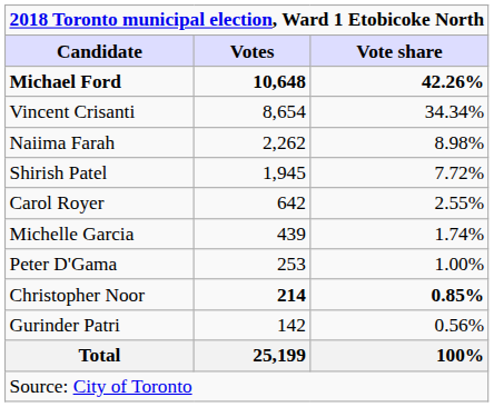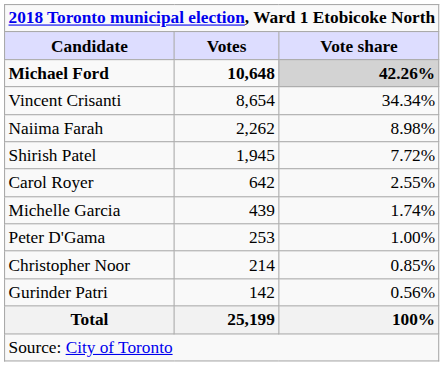Michael Ford | Vote share: no background -> lightgrey background
Christopher Noor | Votes: bold -> normal
Christopher Noor | Vote share: bold -> normal
